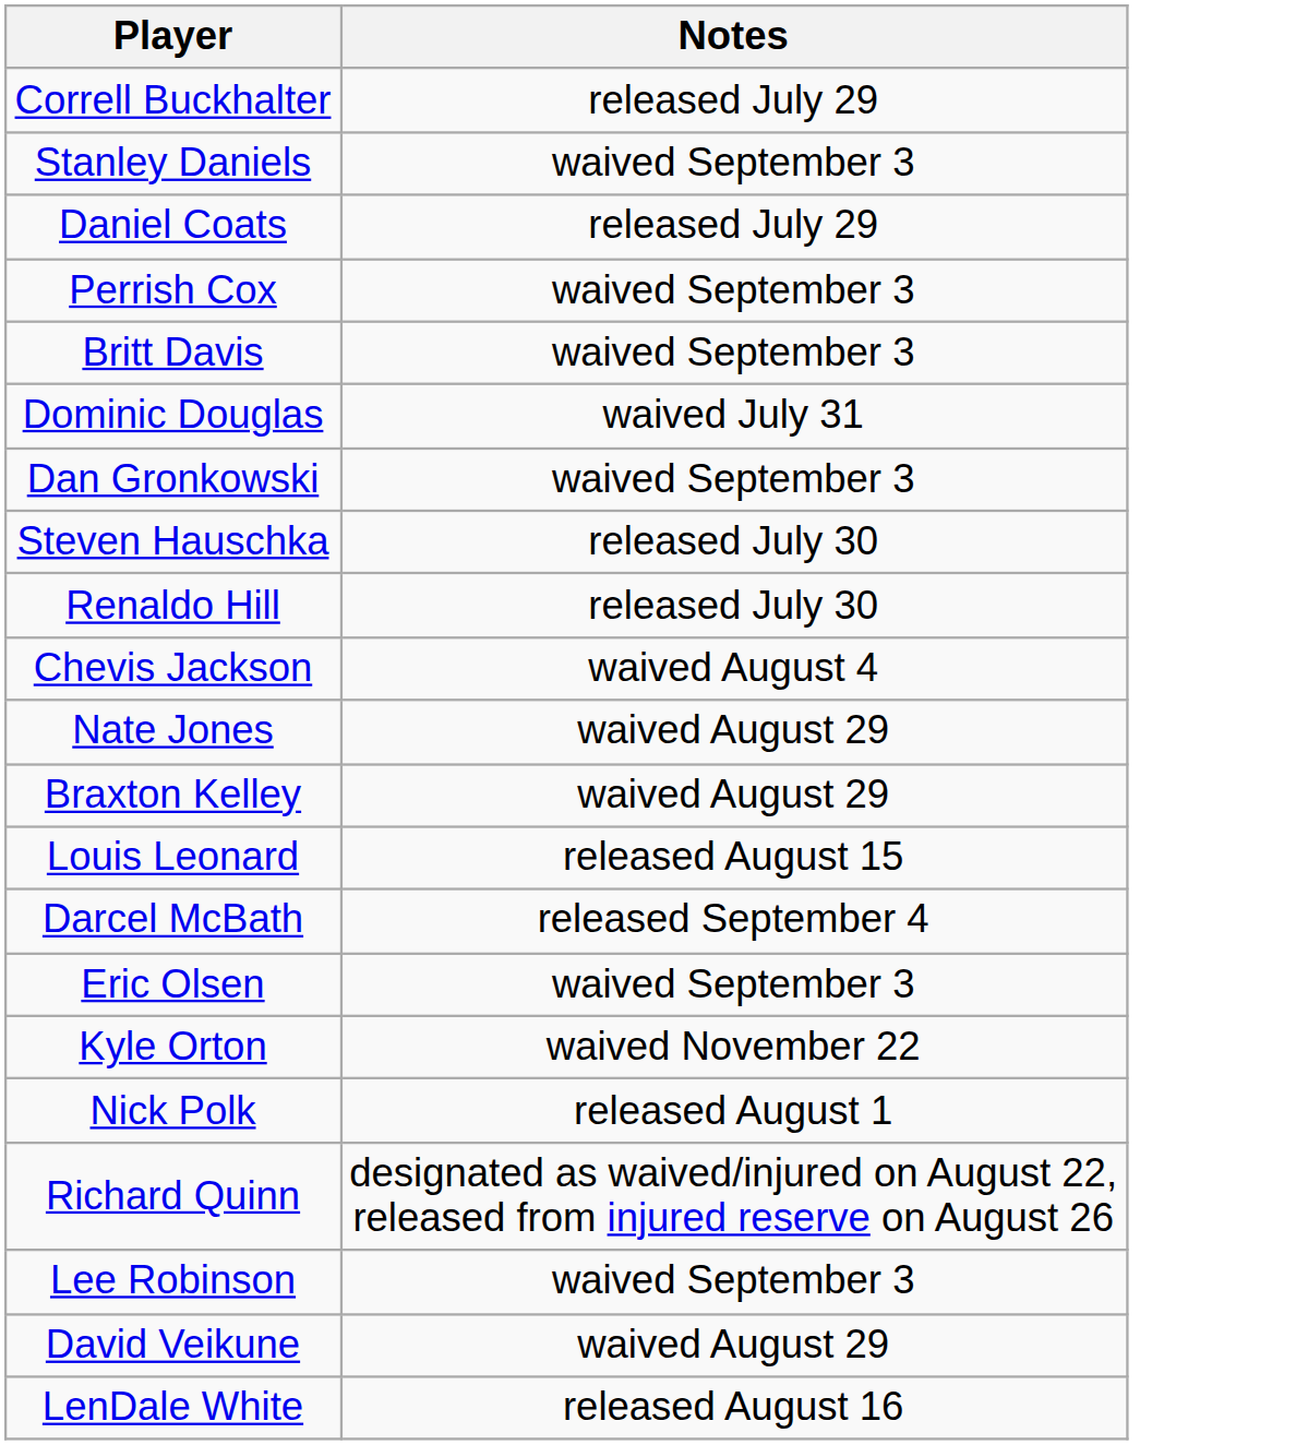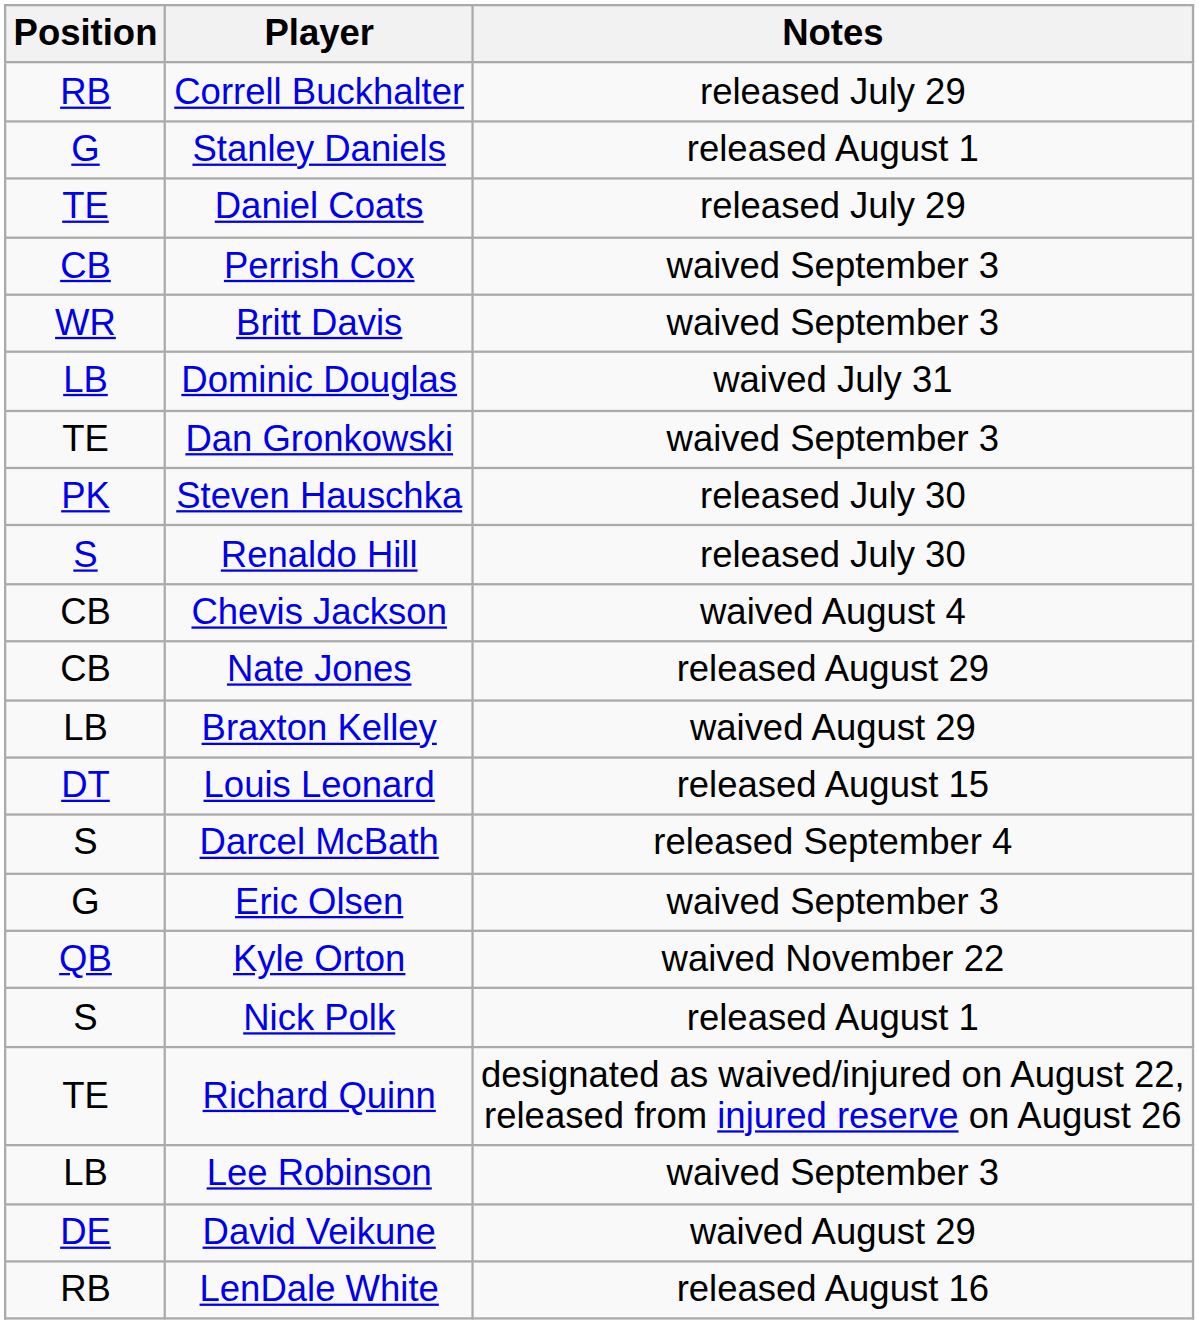+ column: Position | RB | G | TE | CB | WR | LB | TE | PK | S | CB | CB | LB | DT | S | G | QB | S | TE | LB | DE | RB
Stanley Daniels | Notes: waived September 3 -> released August 1
Nate Jones | Notes: waived August 29 -> released August 29
